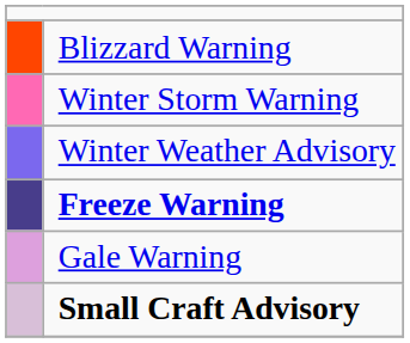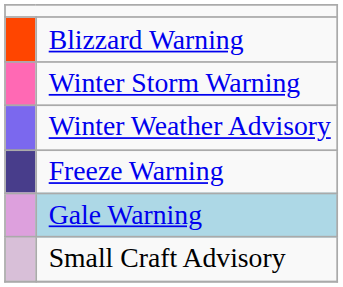Freeze Warning | column 2: bold -> normal
Gale Warning | column 2: no background -> lightblue background
Small Craft Advisory | column 2: bold -> normal
